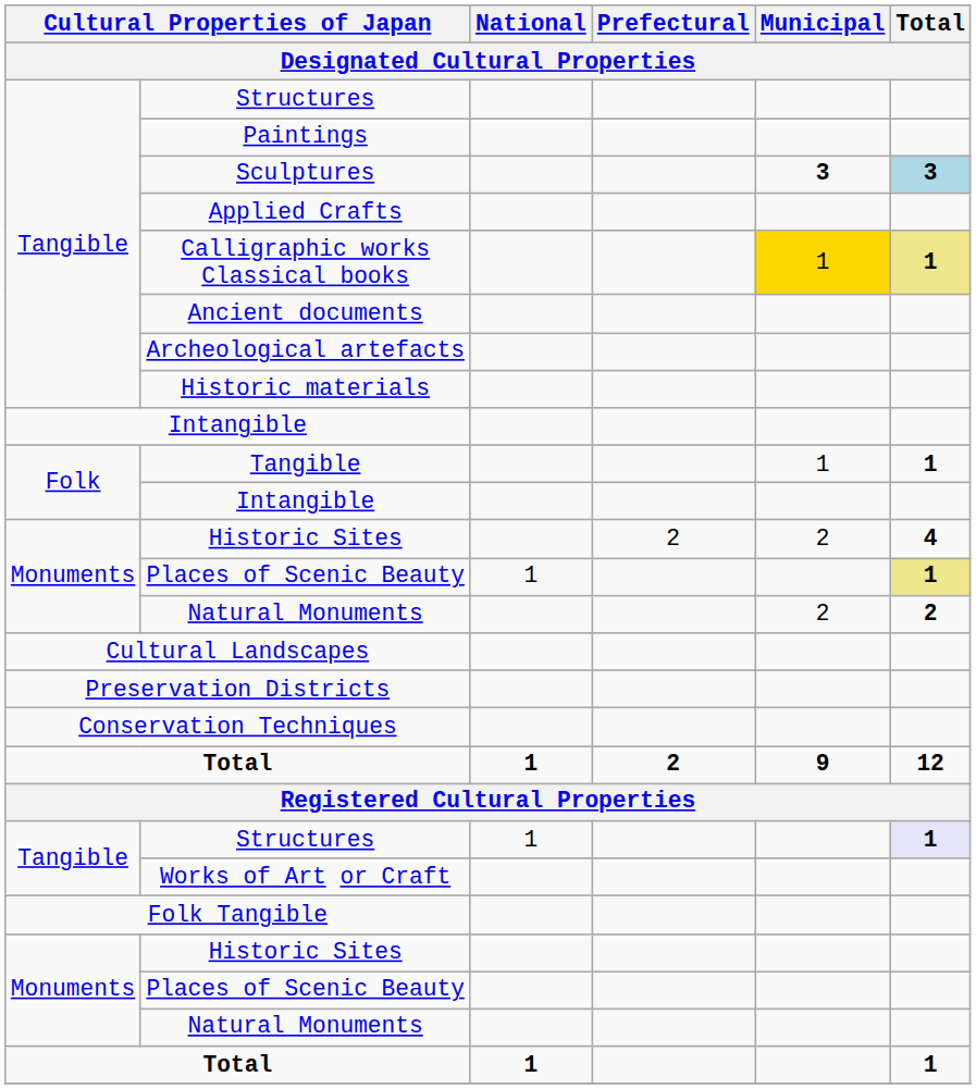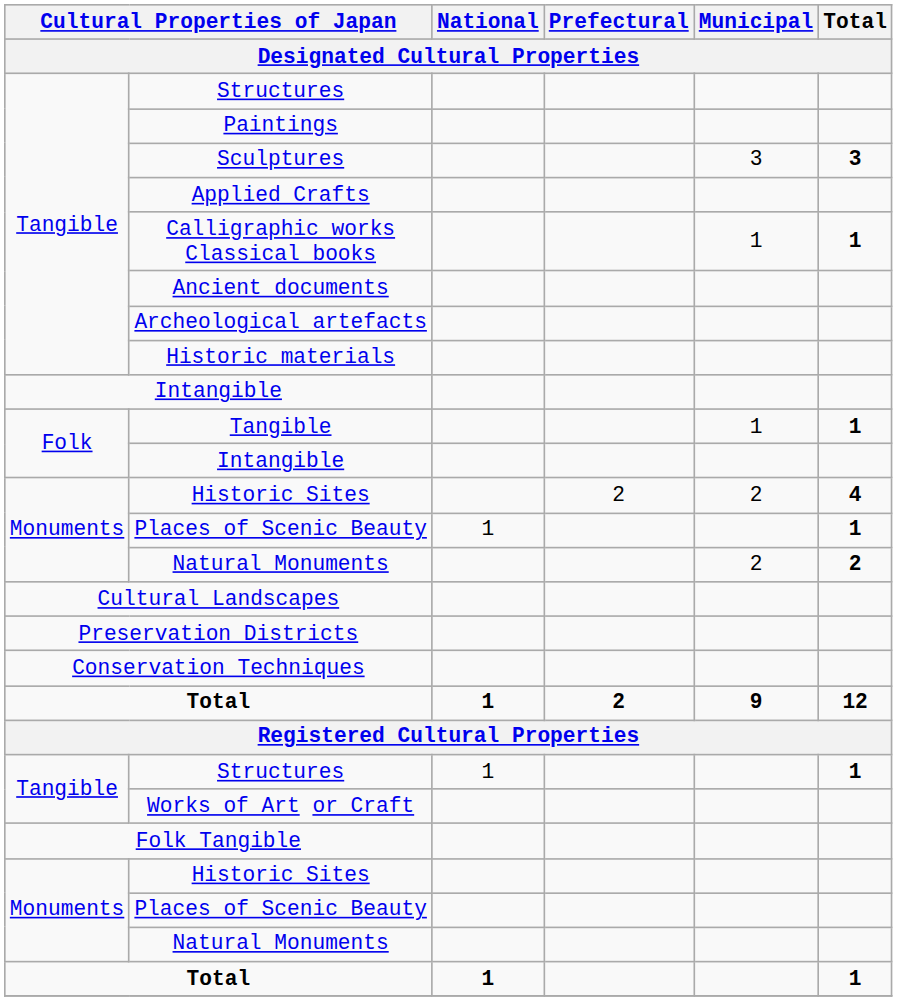Sculptures | Municipal: bold -> normal
Sculptures | Total: lightblue background -> no background
Calligraphic works Classical books | Municipal: gold background -> no background
Calligraphic works Classical books | Total: khaki background -> no background
Places of Scenic Beauty / 1 | Total: khaki background -> no background
Structures / 1 | Total: lavender background -> no background
